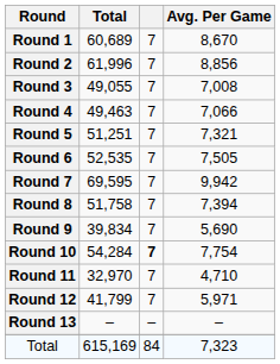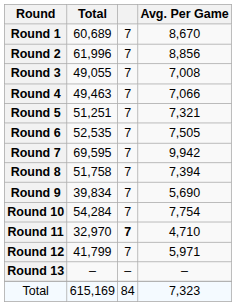Round 10 | column 3: bold -> normal
Round 11 | column 3: normal -> bold
